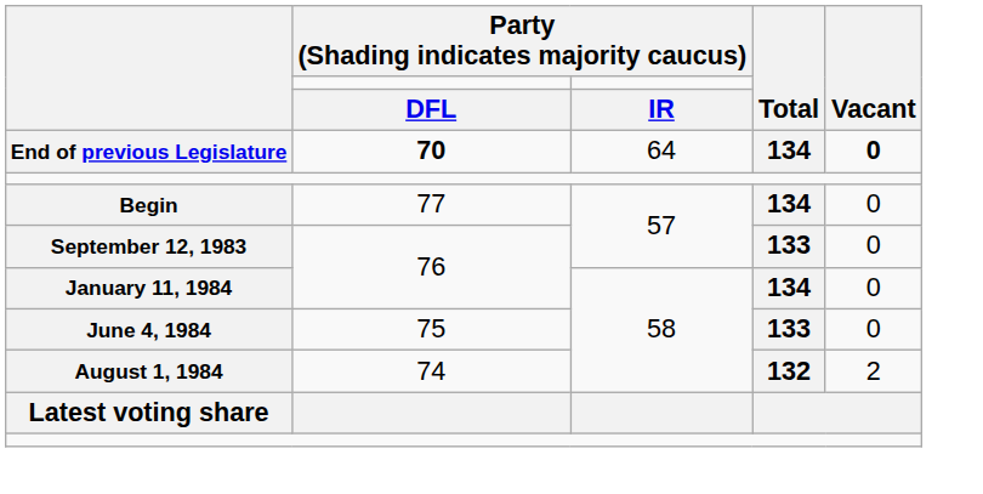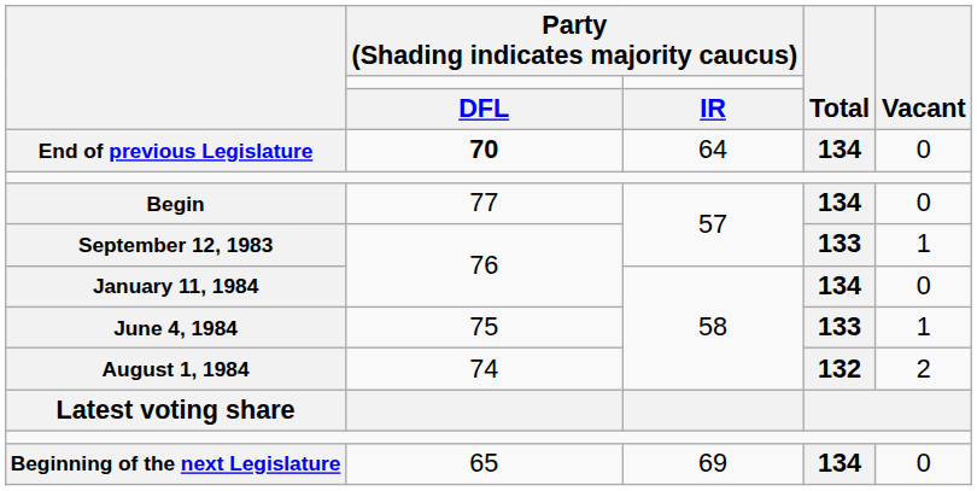End of previous Legislature | Vacant: bold -> normal
September 12, 1983 | Vacant: 0 -> 1
June 4, 1984 | Vacant: 0 -> 1
+ row: Beginning of the next Legislature | 65 | 69 | 134 | 0
